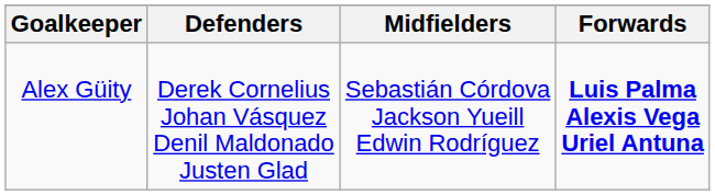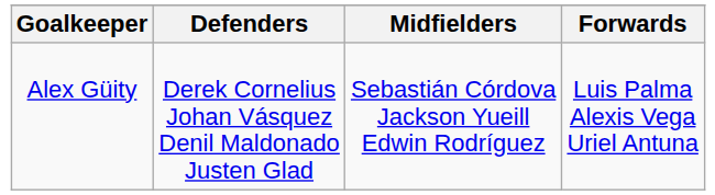Alex Güity | Forwards: bold -> normal
